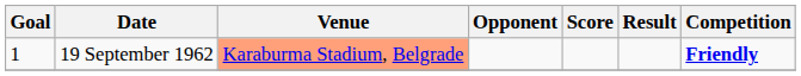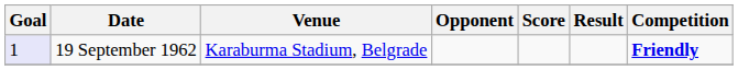19 September 1962 | Goal: no background -> lavender background
19 September 1962 | Venue: lightsalmon background -> no background
